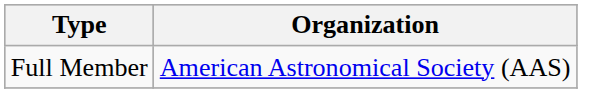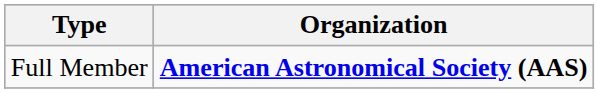Full Member | Organization: normal -> bold
